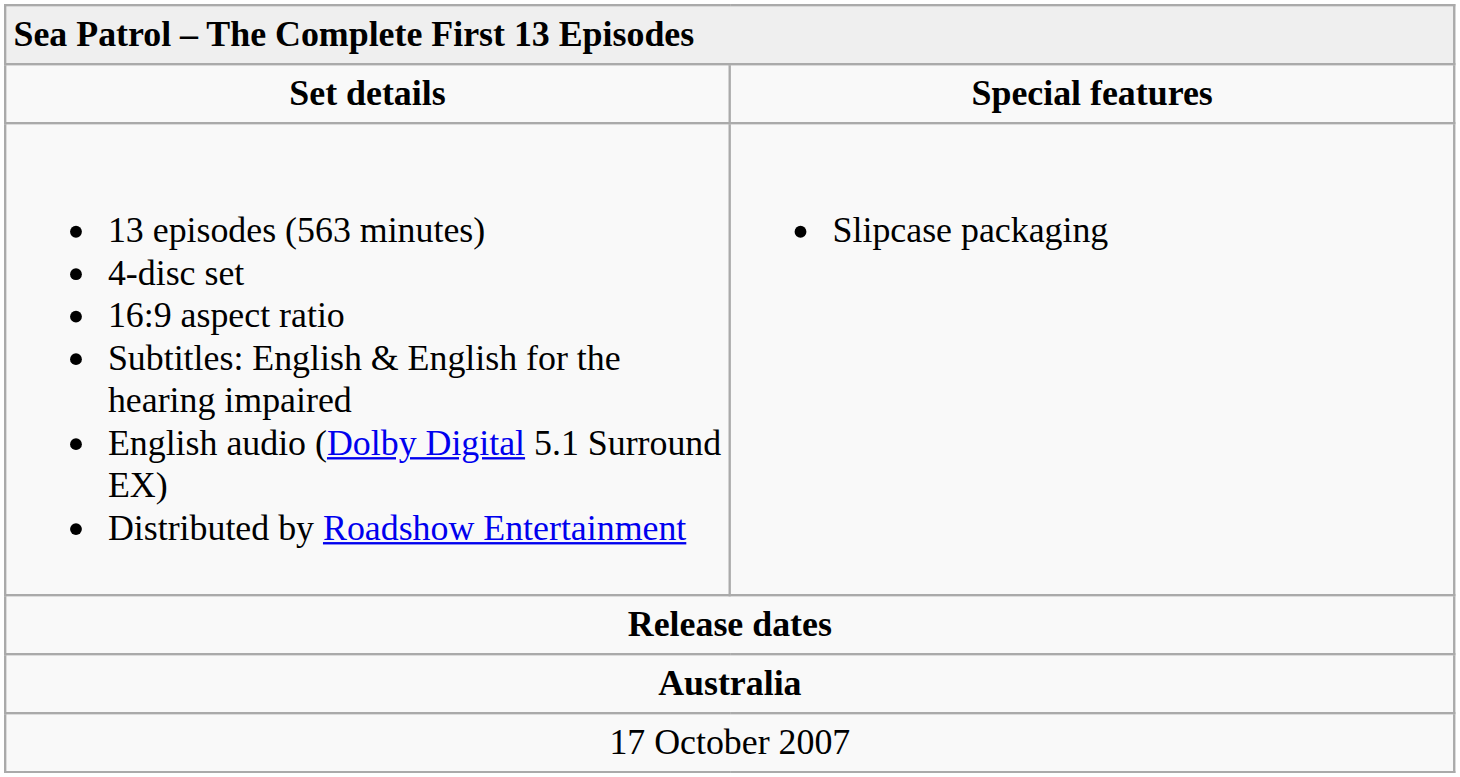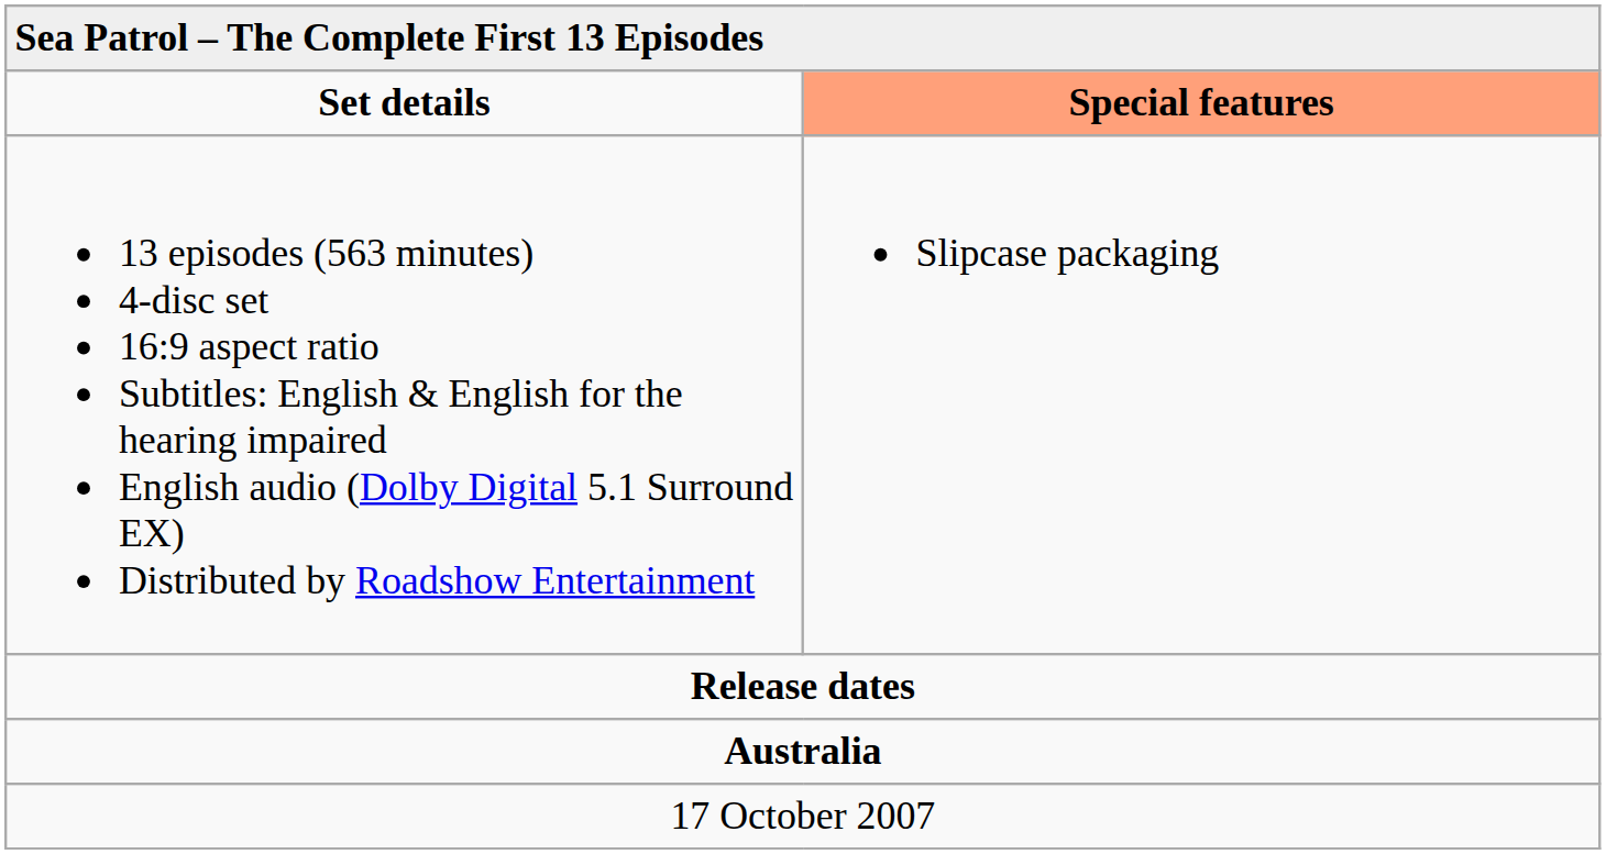Set details | column 2: no background -> lightsalmon background
